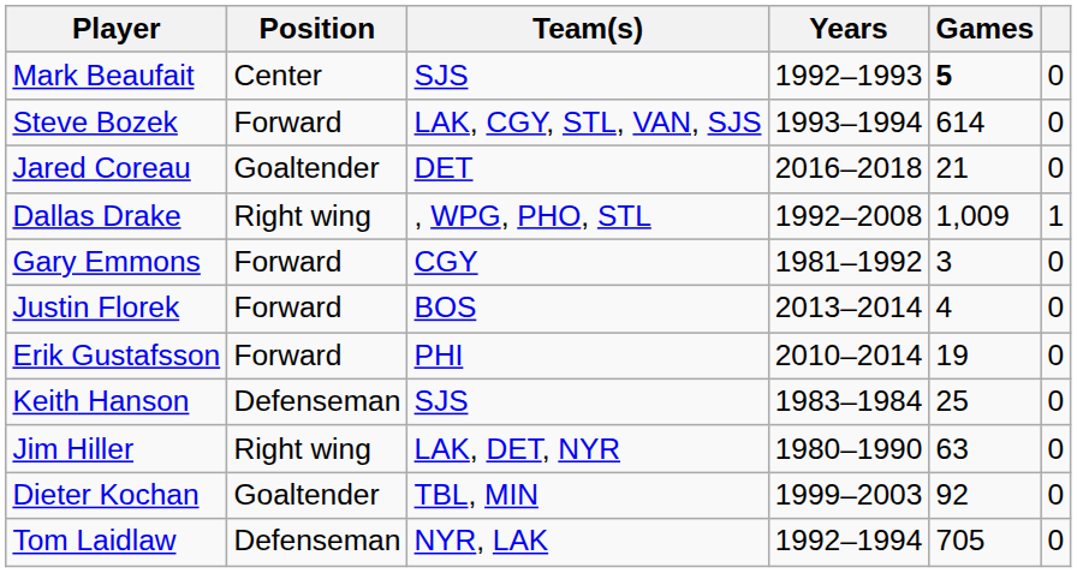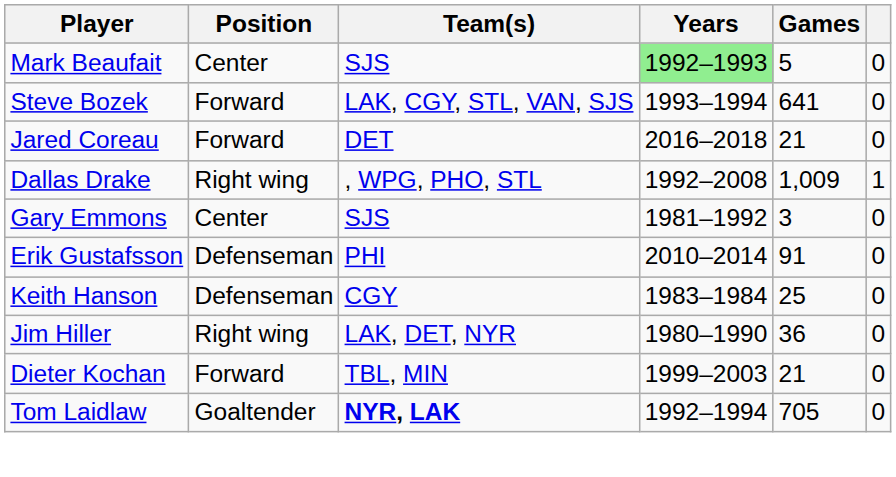Mark Beaufait | Years: no background -> lightgreen background
Mark Beaufait | Games: bold -> normal
Steve Bozek | Games: 614 -> 641
Jared Coreau | Position: Goaltender -> Forward
Gary Emmons | Position: Forward -> Center
Gary Emmons | Team(s): CGY -> SJS
- row: Justin Florek | Forward | BOS | 2013–2014 | 4 | 0
Erik Gustafsson | Position: Forward -> Defenseman
Erik Gustafsson | Games: 19 -> 91
Keith Hanson | Team(s): SJS -> CGY
Jim Hiller | Games: 63 -> 36
Dieter Kochan | Position: Goaltender -> Forward
Dieter Kochan | Games: 92 -> 21
Tom Laidlaw | Position: Defenseman -> Goaltender
Tom Laidlaw | Team(s): normal -> bold
